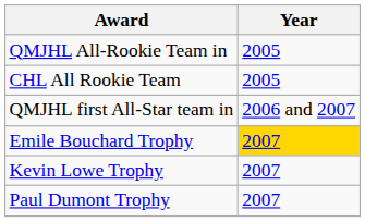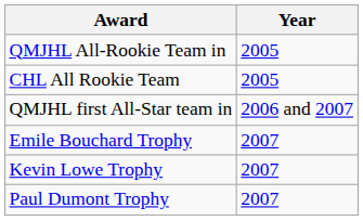Emile Bouchard Trophy | Year: gold background -> no background
